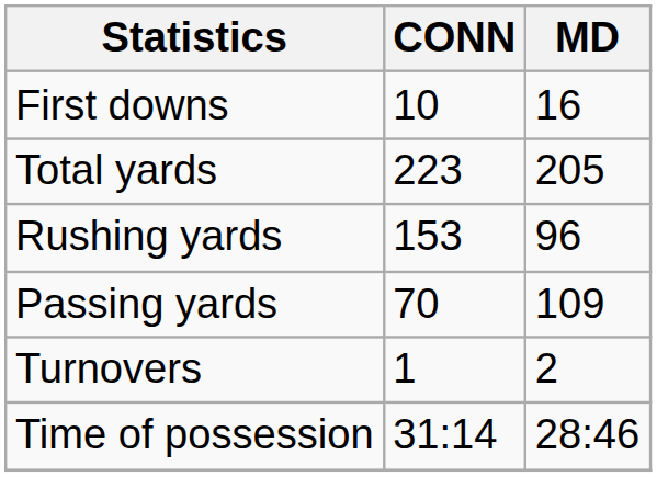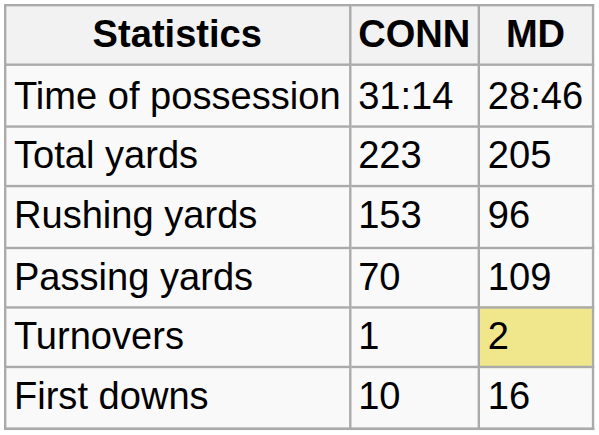rows swapped: First downs <-> Time of possession
Turnovers | MD: no background -> khaki background
